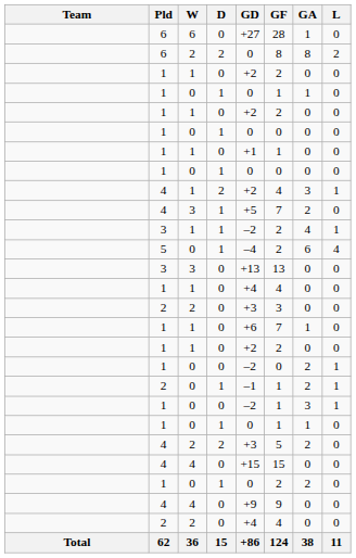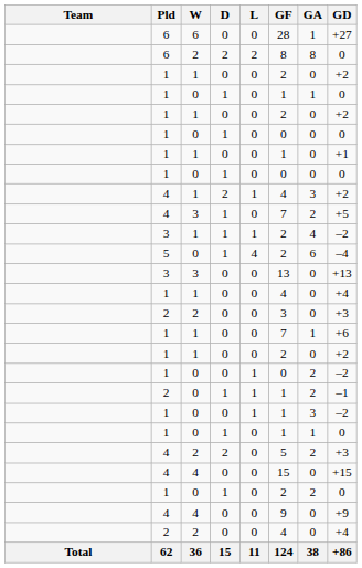columns swapped: L <-> GD
